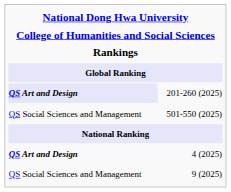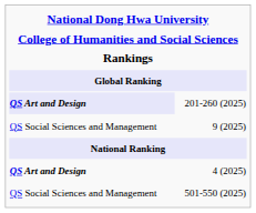rows swapped: 501-550 (2025) <-> 9 (2025)
